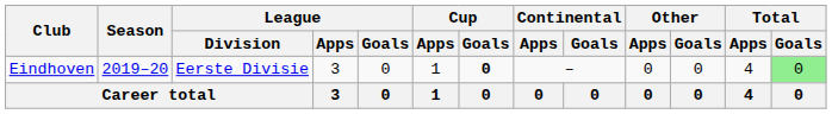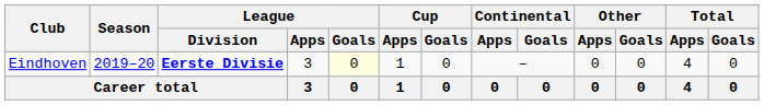Eindhoven | League / Division: normal -> bold
Eindhoven | League / Goals: no background -> lightyellow background
Eindhoven | Cup / Goals: bold -> normal
Eindhoven | Total / Goals: lightgreen background -> no background
